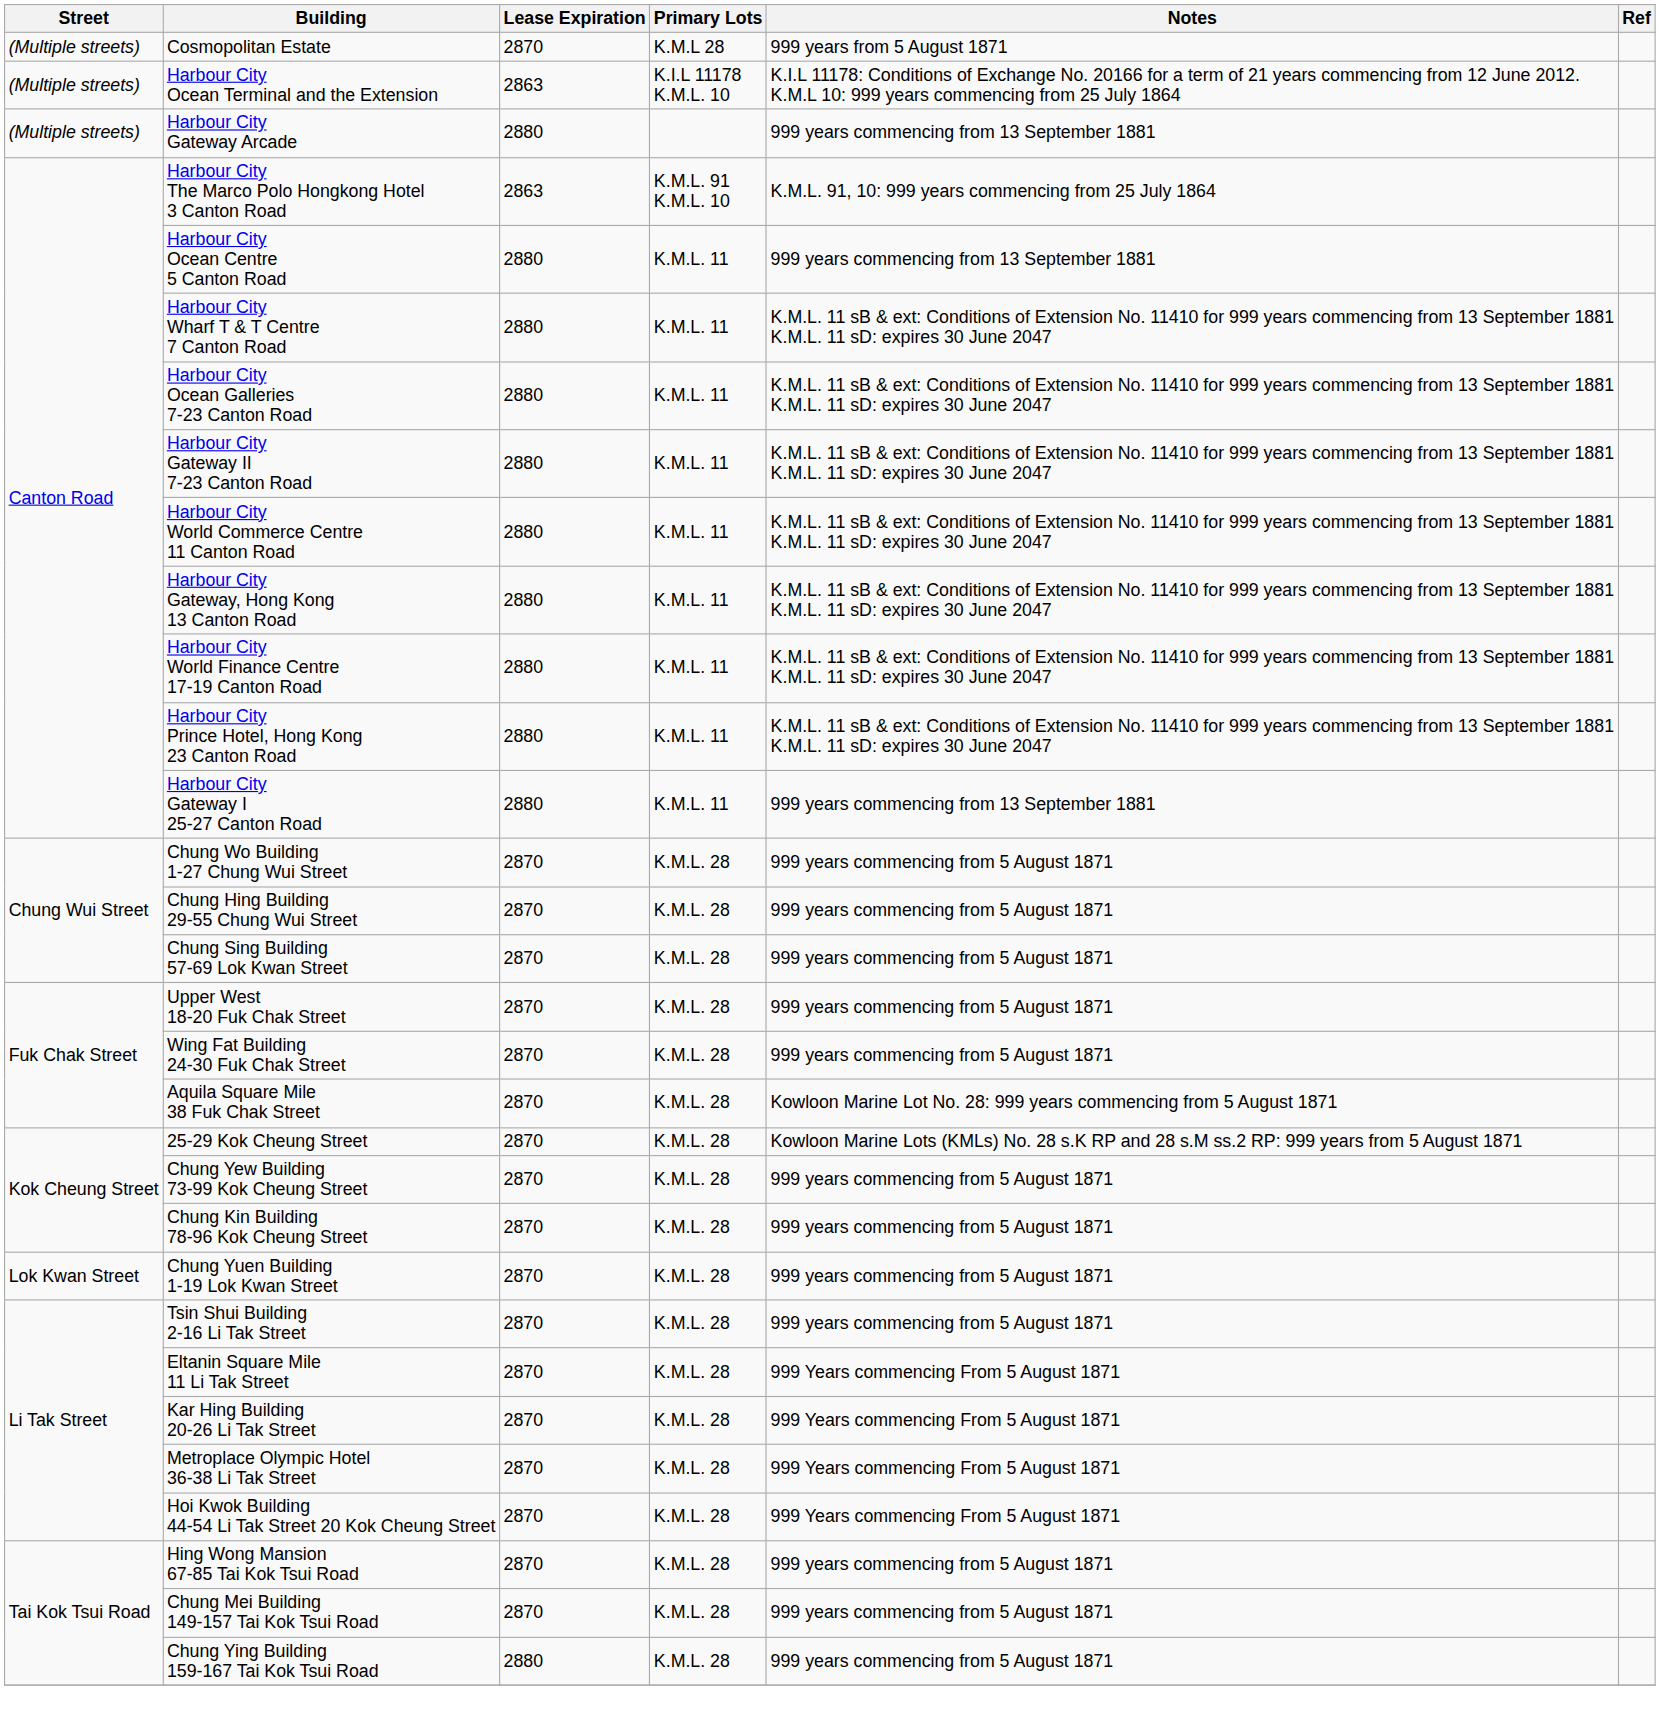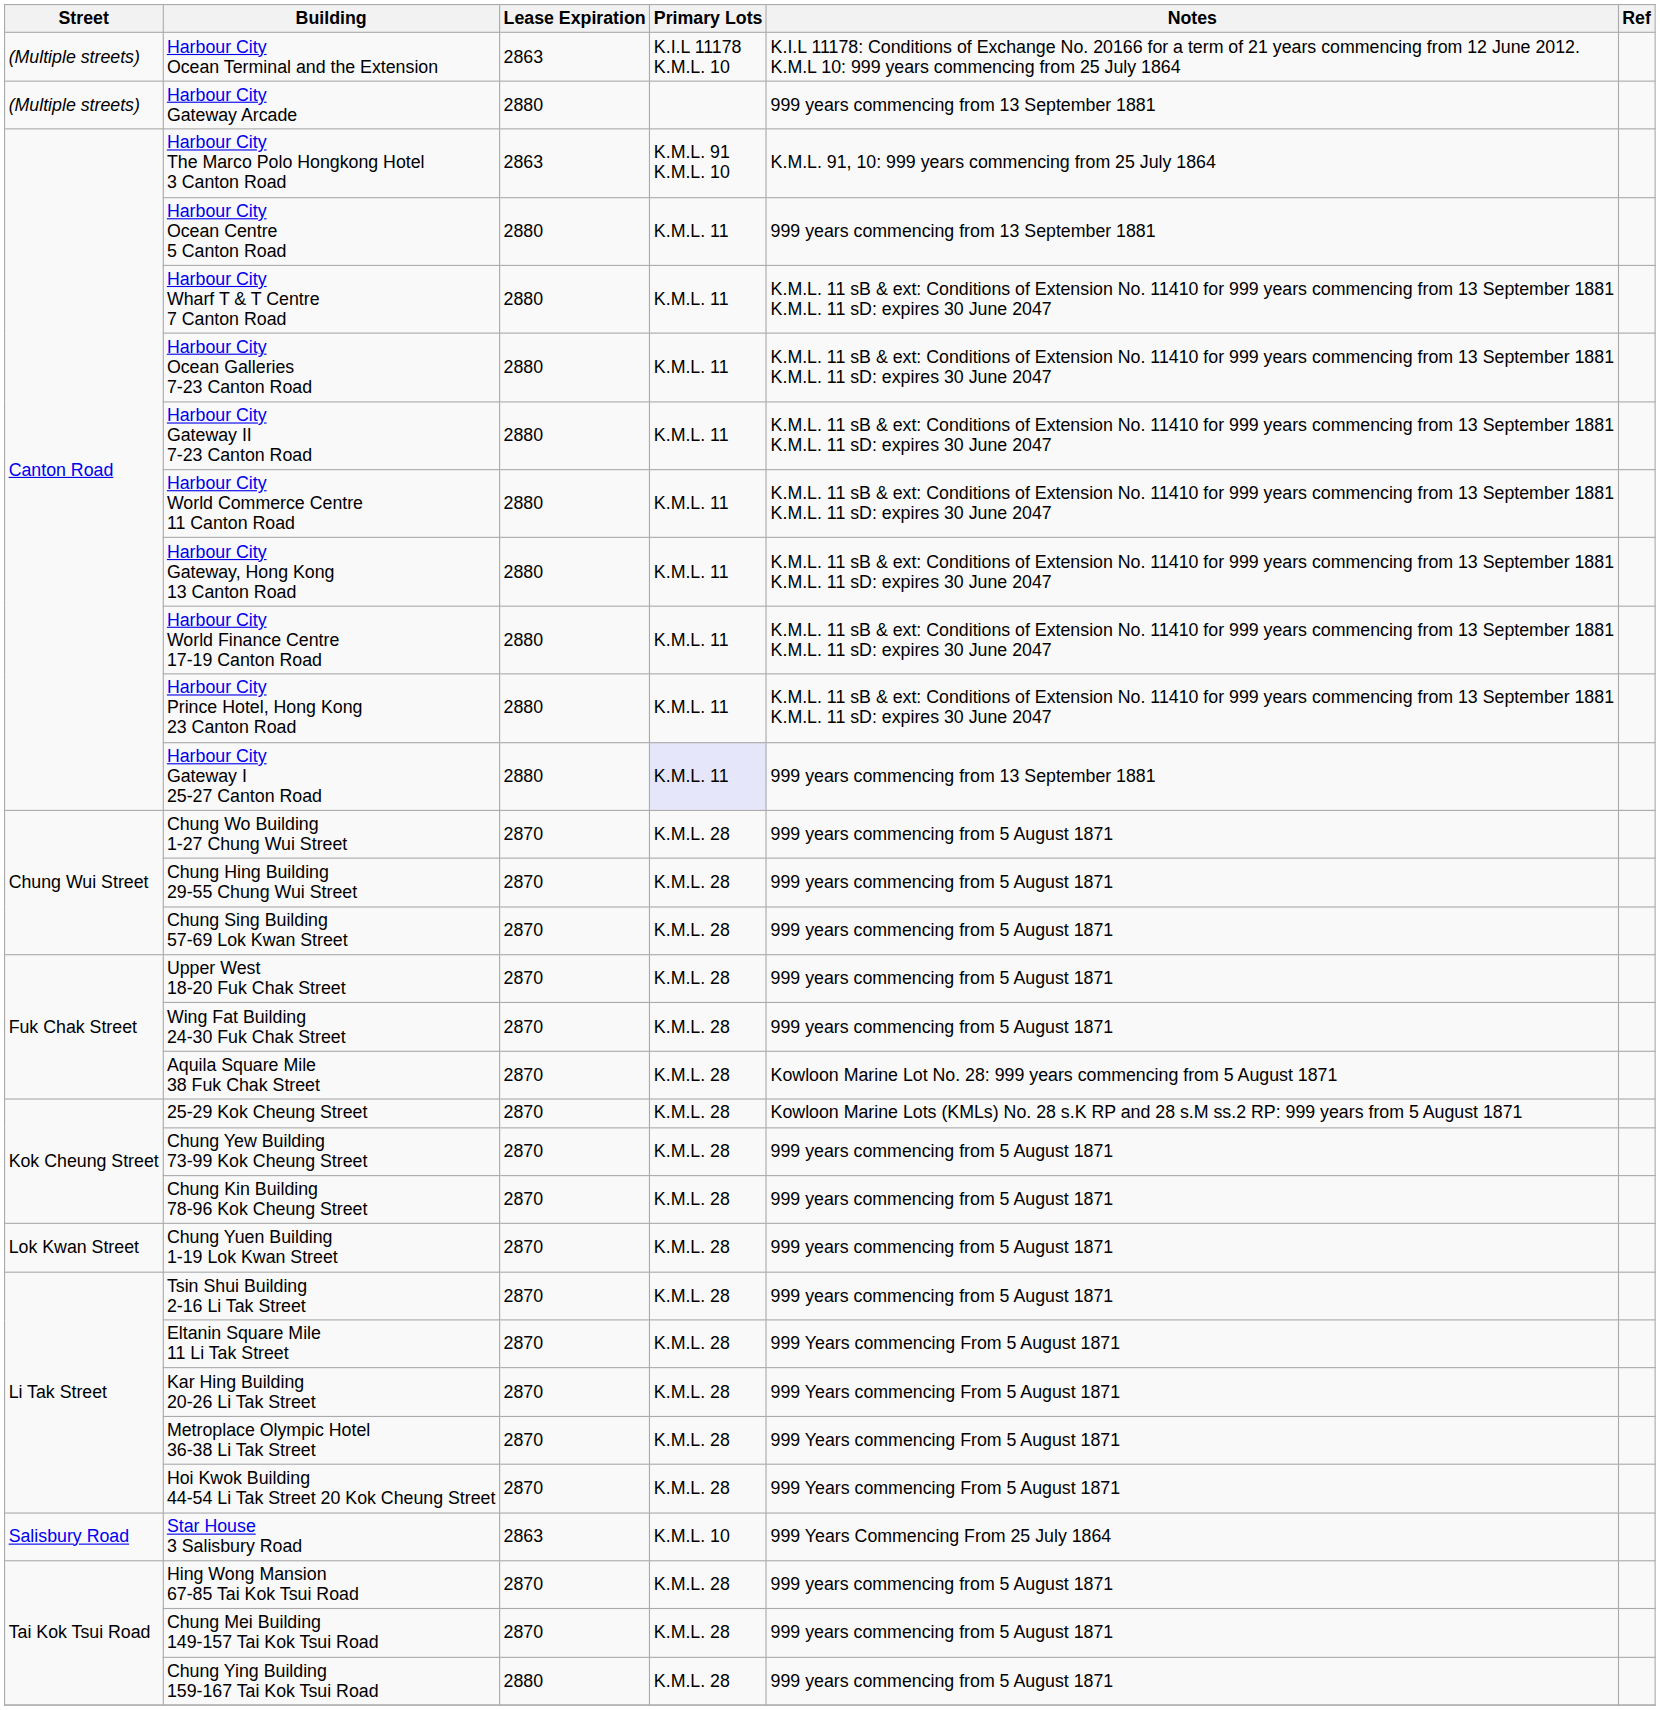- row: (Multiple streets) | Cosmopolitan Estate | 2870 | K.M.L 28 | 999 years from 5 August 1871
Harbour City Gateway I 25-27 Canton Road | Primary Lots: no background -> lavender background
+ row: Salisbury Road | Star House 3 Salisbury Road | 2863 | K.M.L. 10 | 999 Years Commencing From 25 July 1864
